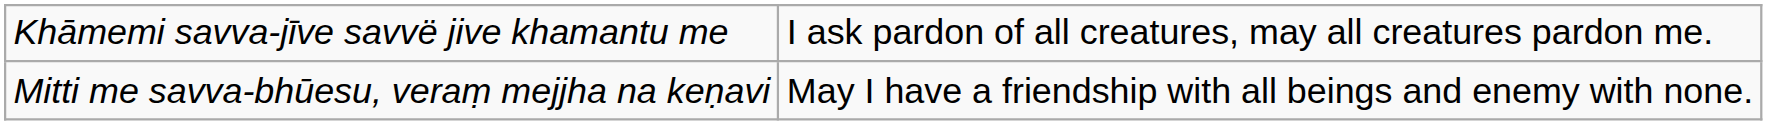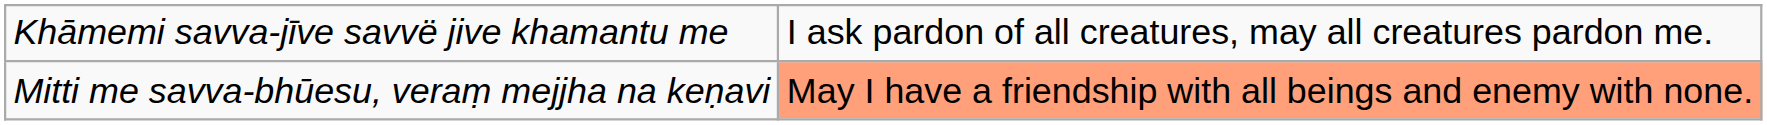row 2 | column 2: no background -> lightsalmon background
